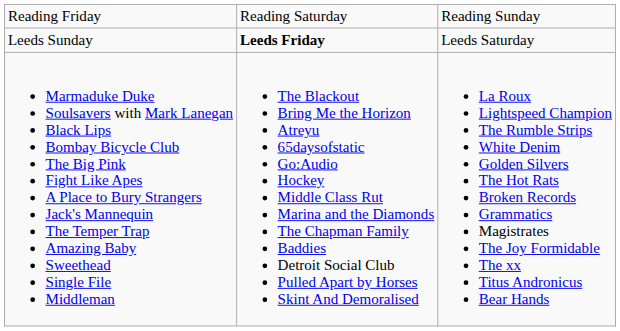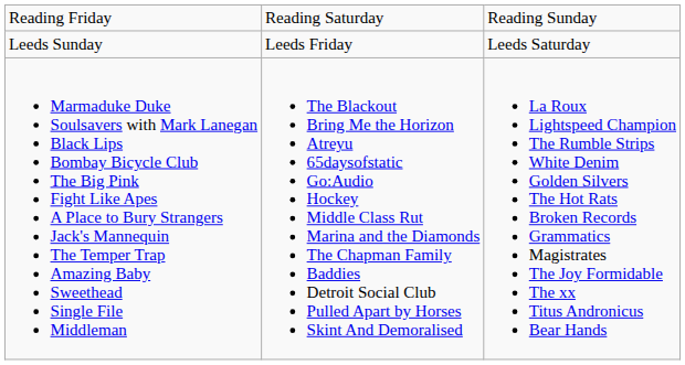Leeds Sunday | column 2: bold -> normal
